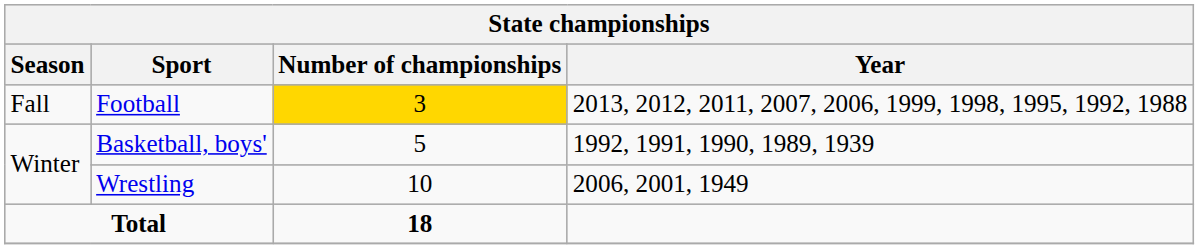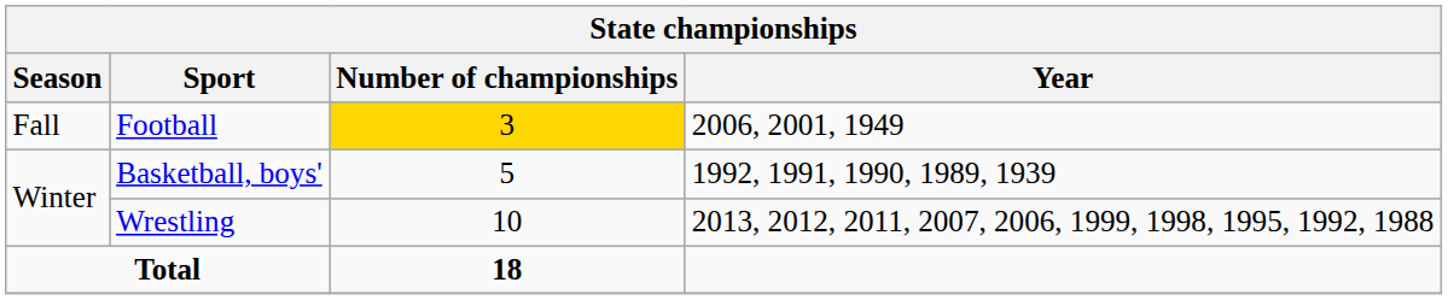Football | Year: 2013, 2012, 2011, 2007, 2006, 1999, 1998, 1995, 1992, 1988 -> 2006, 2001, 1949
Wrestling | Year: 2006, 2001, 1949 -> 2013, 2012, 2011, 2007, 2006, 1999, 1998, 1995, 1992, 1988
